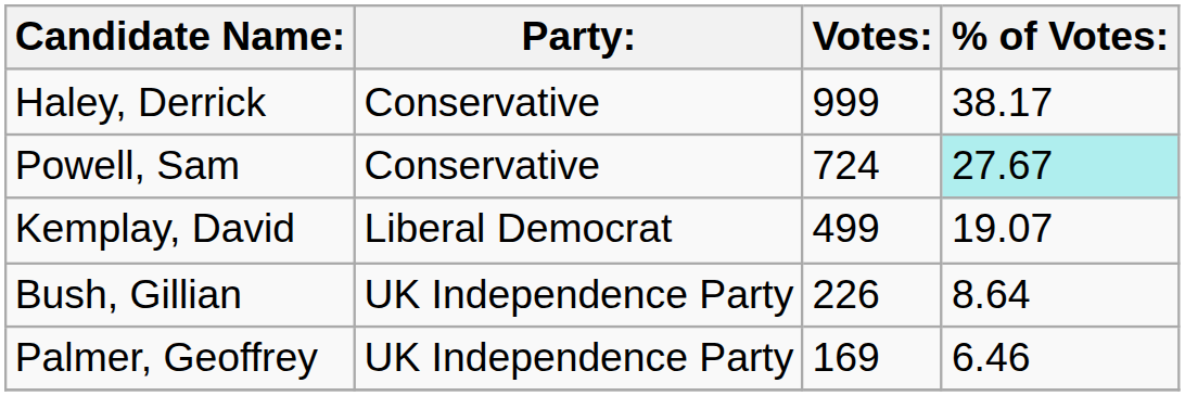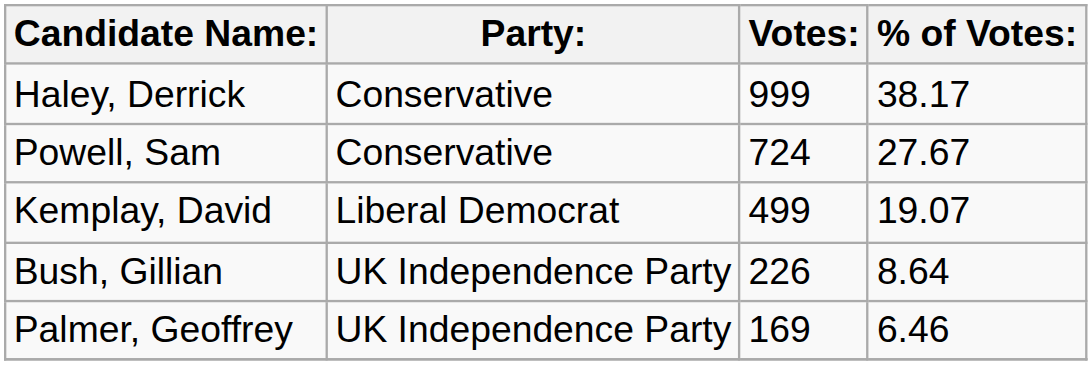Powell, Sam | % of Votes:: paleturquoise background -> no background
